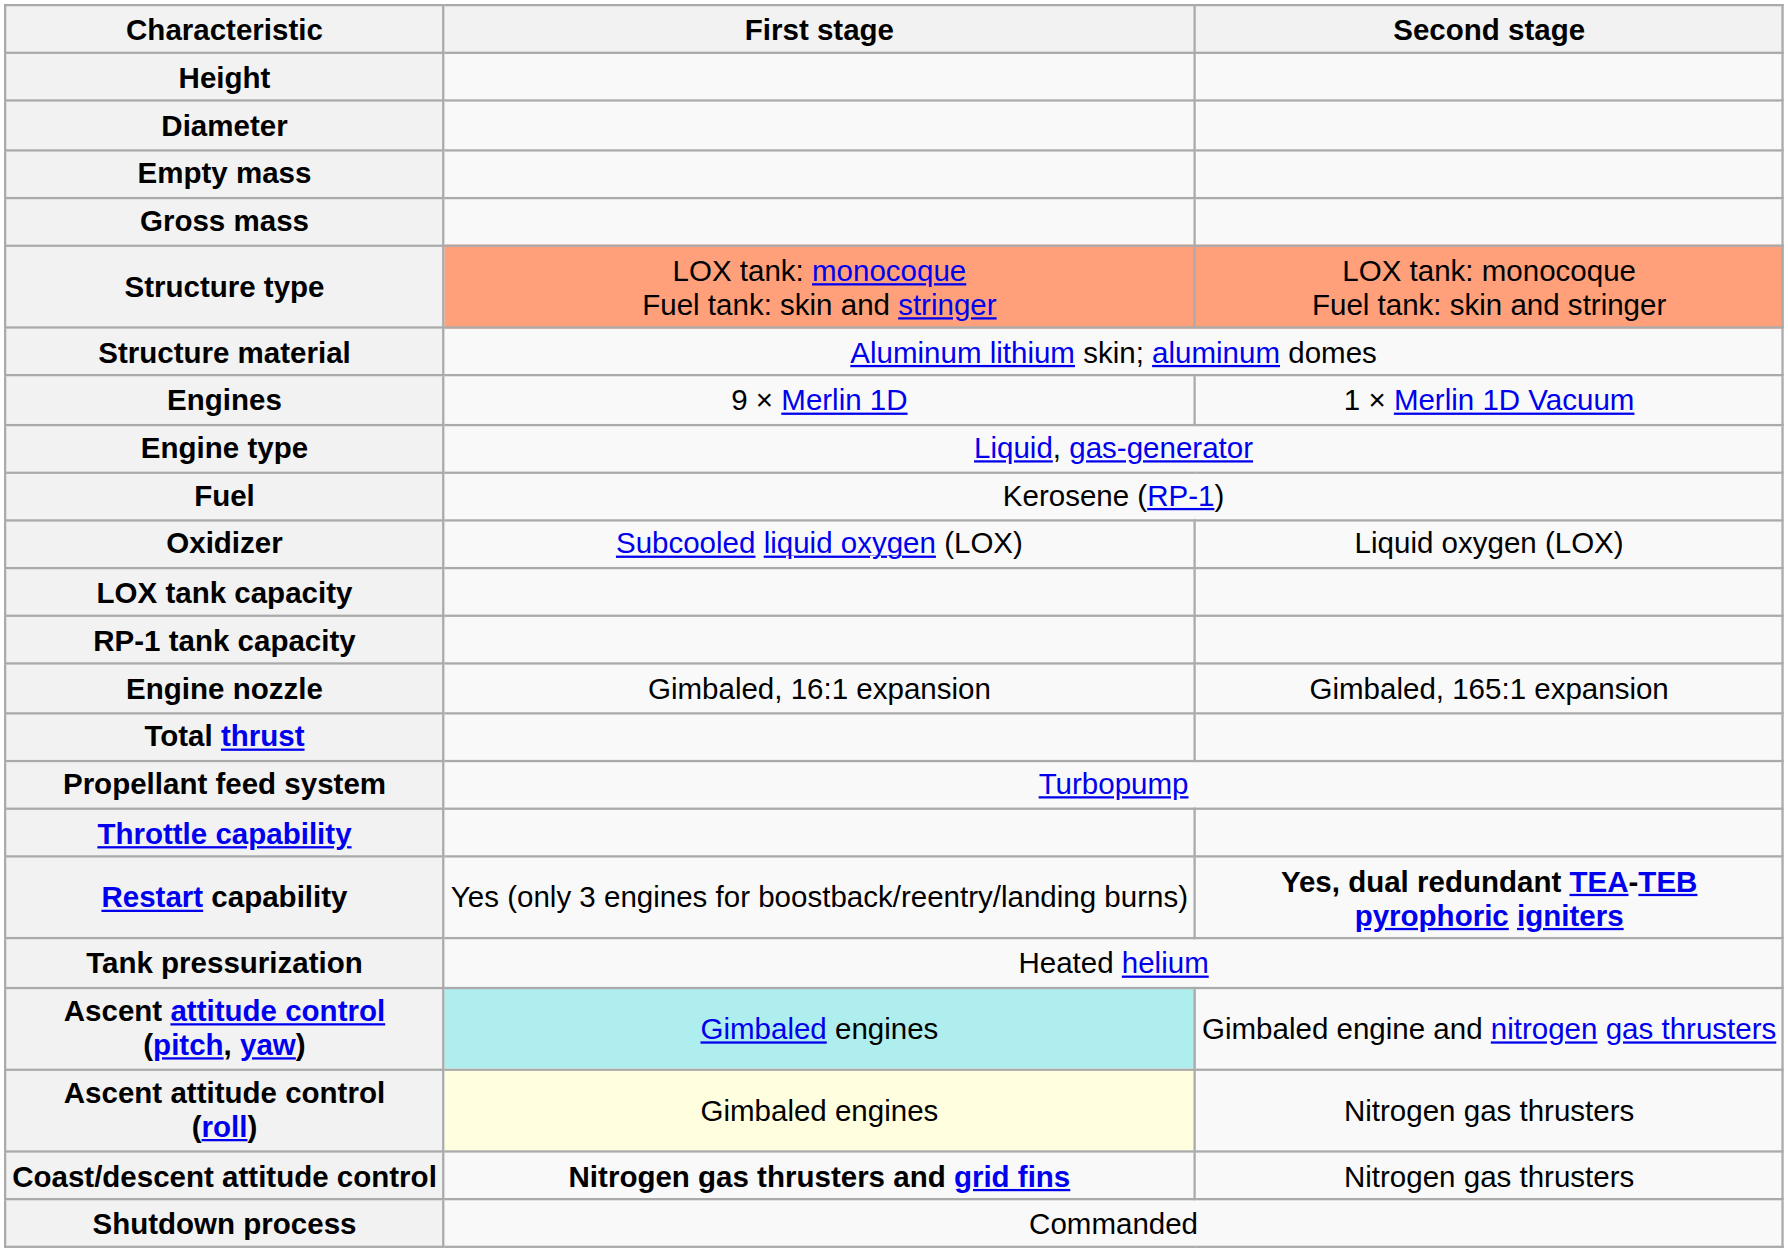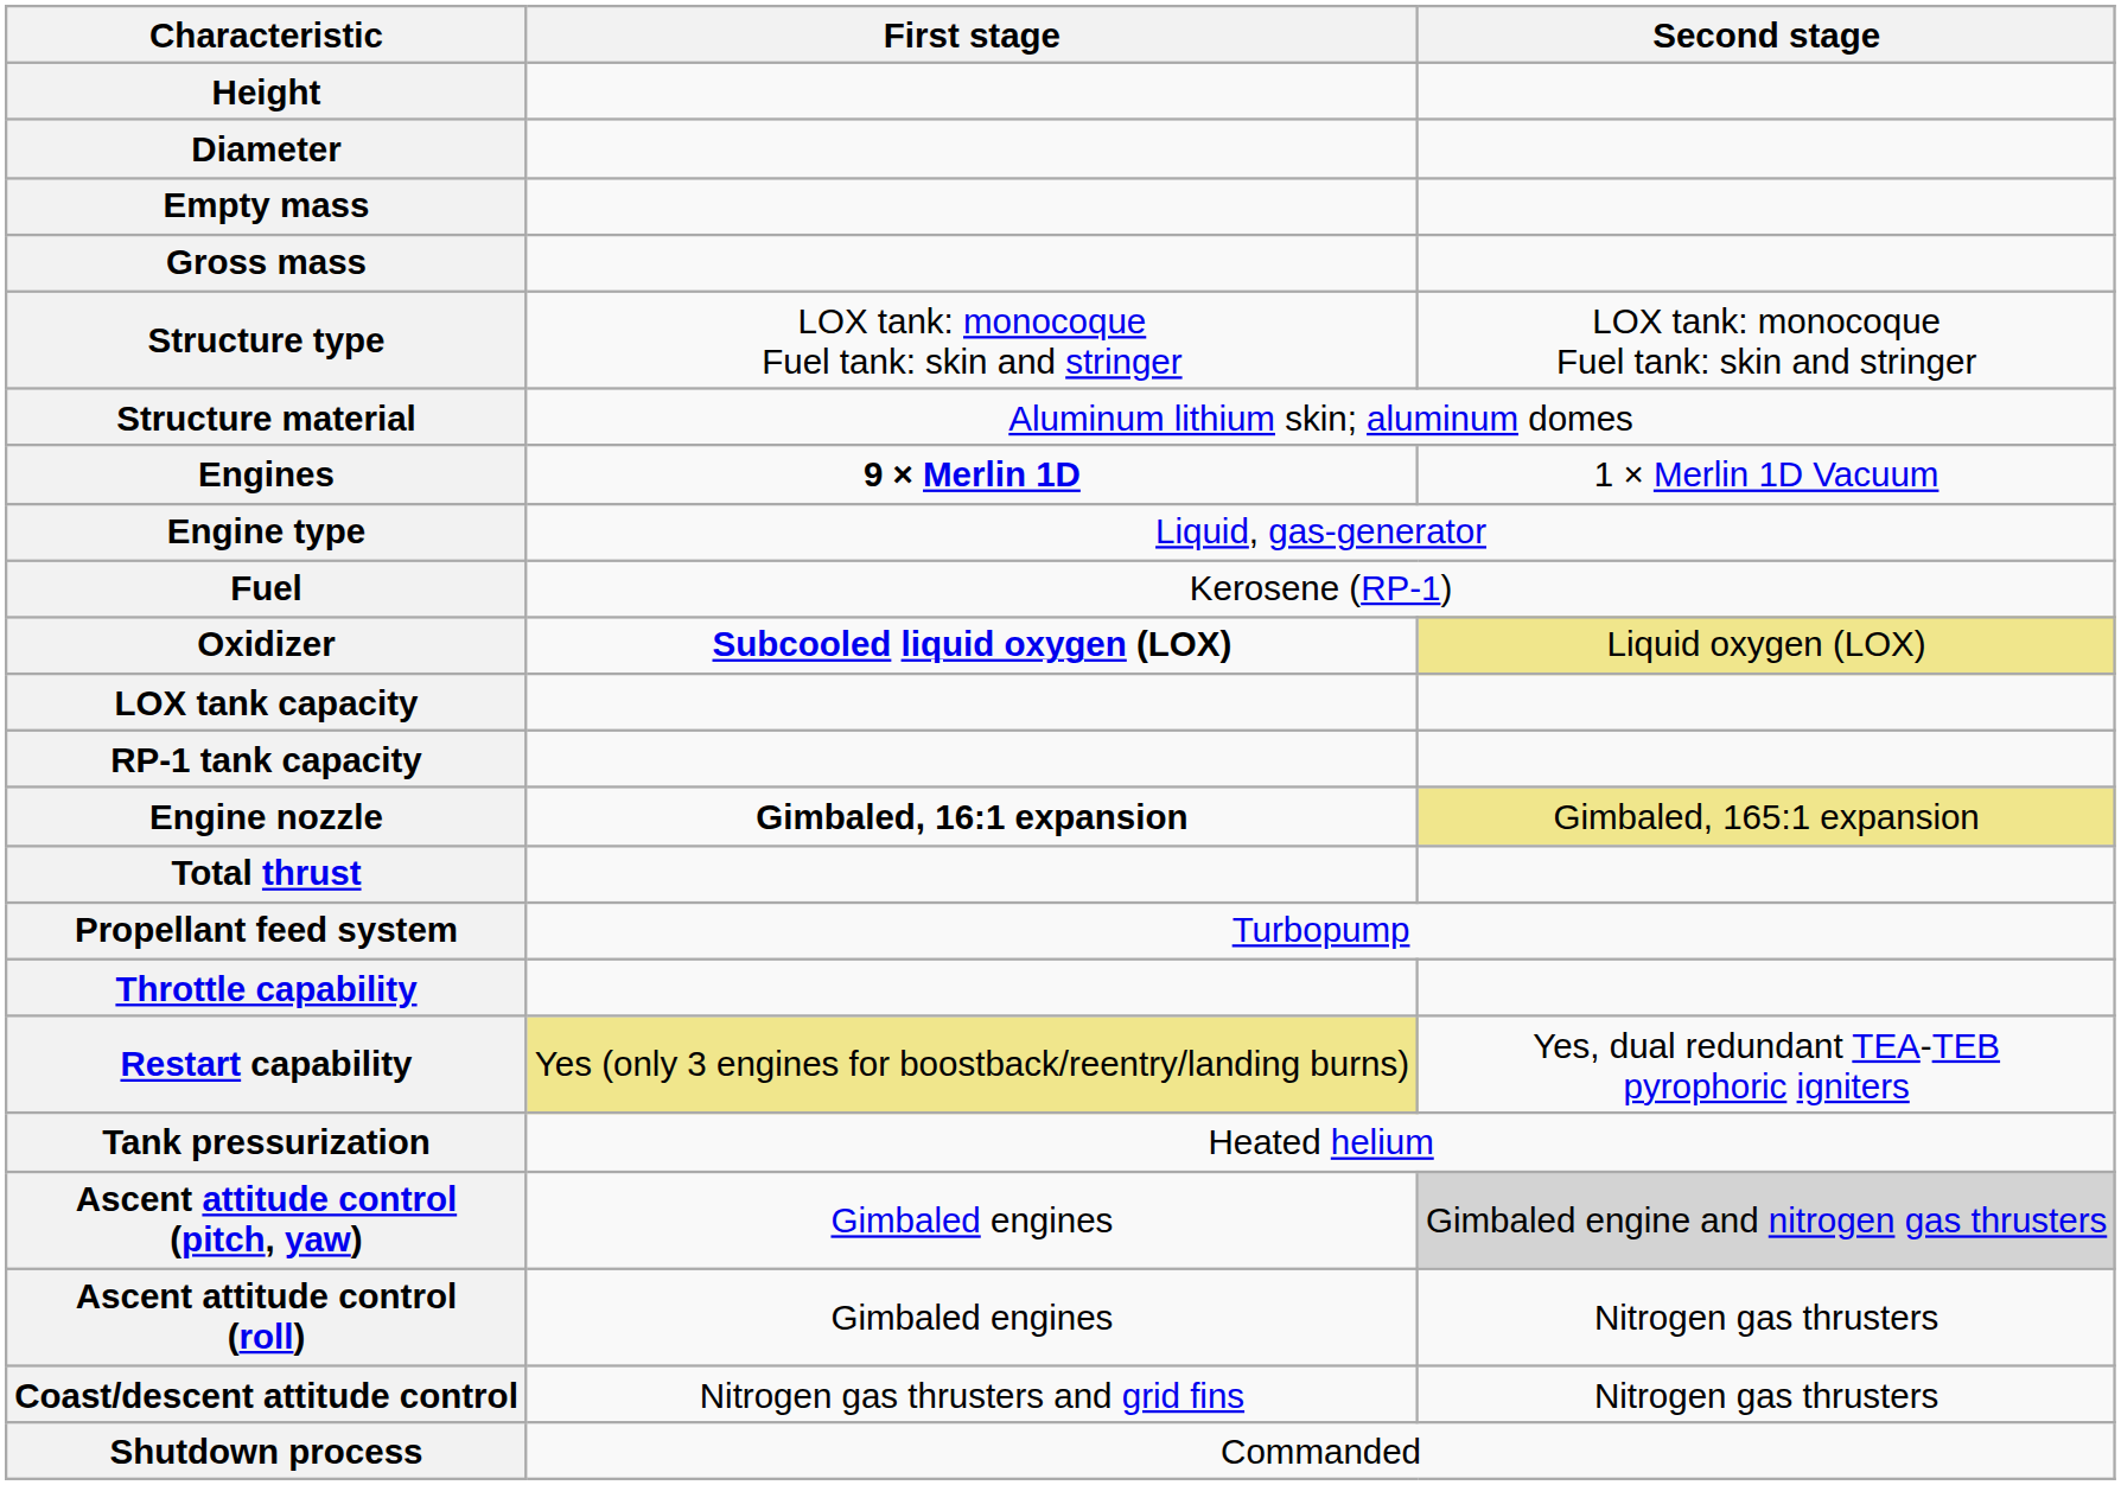Structure type | First stage: lightsalmon background -> no background
Structure type | Second stage: lightsalmon background -> no background
Engines | First stage: normal -> bold
Oxidizer | First stage: normal -> bold
Oxidizer | Second stage: no background -> khaki background
Engine nozzle | First stage: normal -> bold
Engine nozzle | Second stage: no background -> khaki background
Restart capability | First stage: no background -> khaki background
Restart capability | Second stage: bold -> normal
Ascent attitude control (pitch, yaw) | First stage: paleturquoise background -> no background
Ascent attitude control (pitch, yaw) | Second stage: no background -> lightgrey background
Ascent attitude control (roll) | First stage: lightyellow background -> no background
Coast/descent attitude control | First stage: bold -> normal
